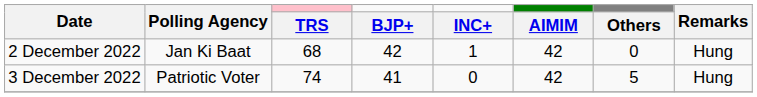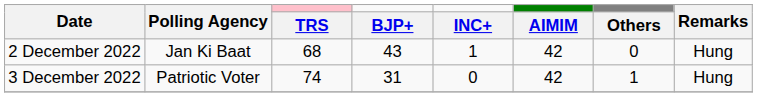2 December 2022 | BJP+: 42 -> 43
3 December 2022 | BJP+: 41 -> 31
3 December 2022 | Others: 5 -> 1
